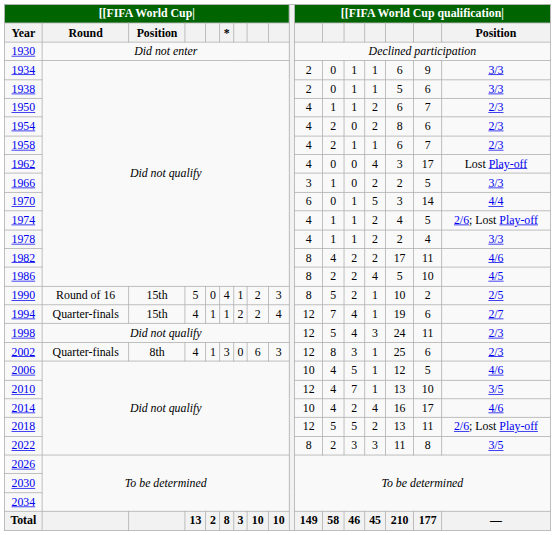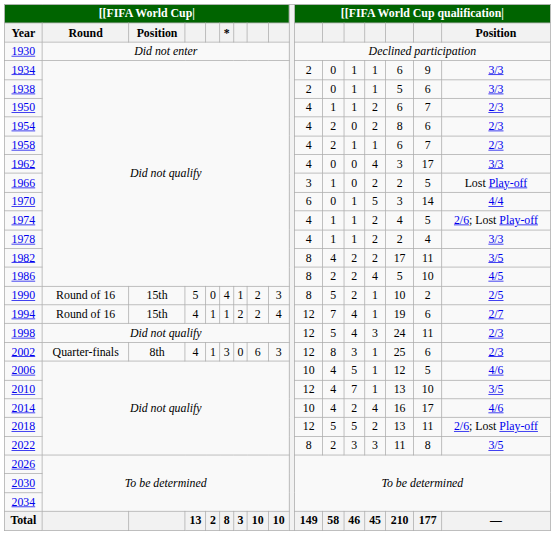1962 | [[FIFA World Cup qualification| / Position: Lost Play-off -> 3/3
1966 | [[FIFA World Cup qualification| / Position: 3/3 -> Lost Play-off
1982 | [[FIFA World Cup qualification| / Position: 4/6 -> 3/5
1994 | [[FIFA World Cup| / Round: Quarter-finals -> Round of 16
